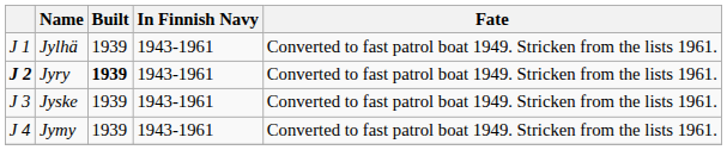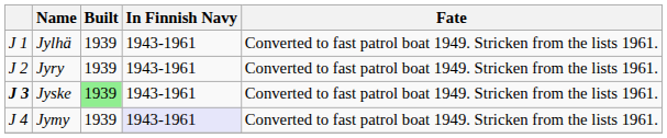Jyry | column 1: bold -> normal
Jyry | Built: bold -> normal
Jyske | column 1: normal -> bold
Jyske | Built: no background -> lightgreen background
Jymy | In Finnish Navy: no background -> lavender background
